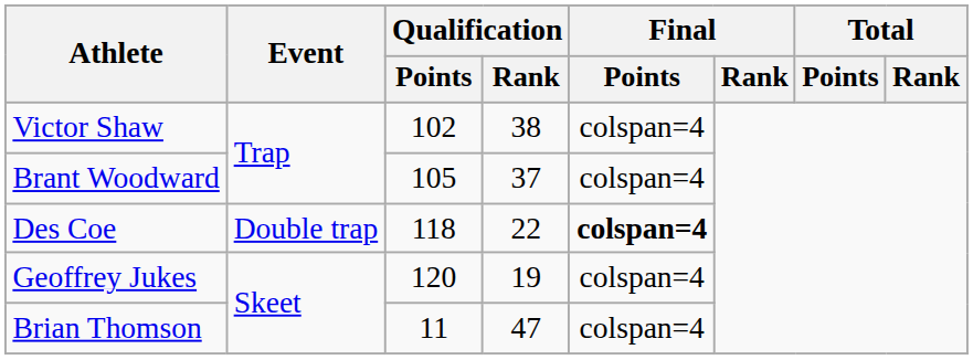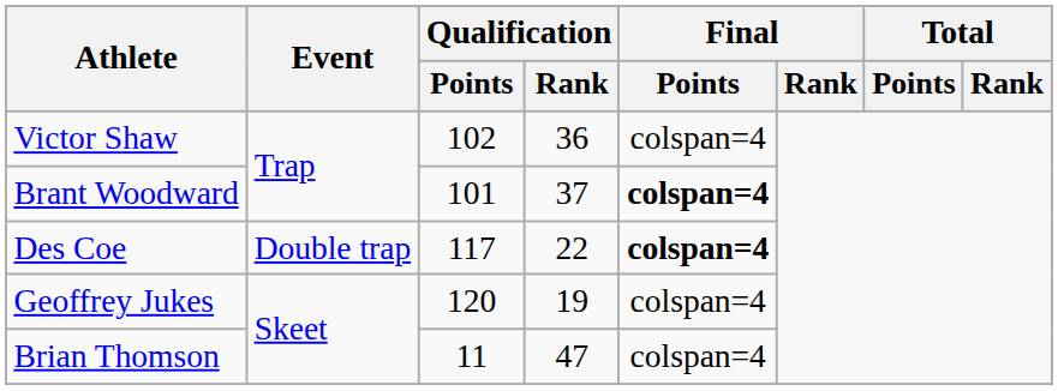Victor Shaw | Qualification / Rank: 38 -> 36
Brant Woodward | Qualification / Points: 105 -> 101
Brant Woodward | Final / Points: normal -> bold
Des Coe | Qualification / Points: 118 -> 117
